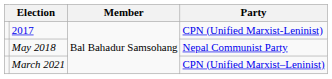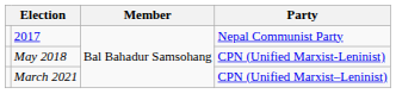2017 | Party: CPN (Unified Marxist-Leninist) -> Nepal Communist Party
May 2018 | Party: Nepal Communist Party -> CPN (Unified Marxist-Leninist)
